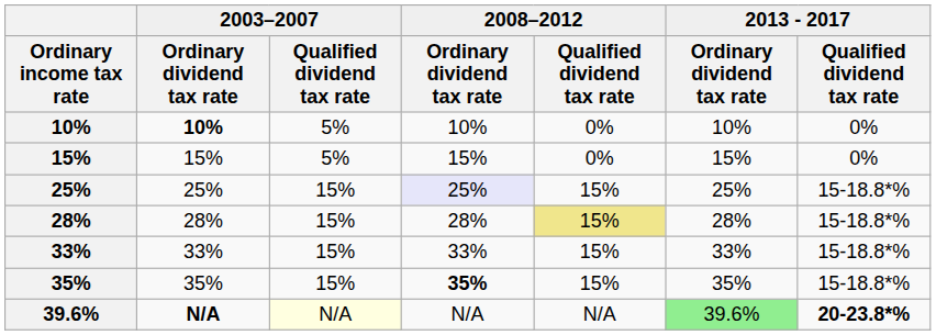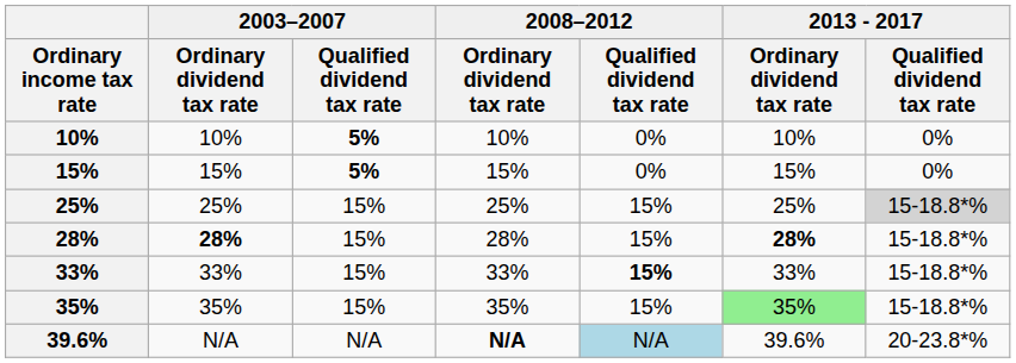row 3 | 2003–2007 / Ordinary dividend tax rate: bold -> normal
row 3 | 2003–2007 / Qualified dividend tax rate: normal -> bold
row 4 | 2003–2007 / Qualified dividend tax rate: normal -> bold
row 5 | 2008–2012 / Ordinary dividend tax rate: lavender background -> no background
row 5 | 2013 - 2017 / Qualified dividend tax rate: no background -> lightgrey background
row 6 | 2003–2007 / Ordinary dividend tax rate: normal -> bold
row 6 | 2008–2012 / Qualified dividend tax rate: khaki background -> no background
row 6 | 2013 - 2017 / Ordinary dividend tax rate: normal -> bold
row 7 | 2008–2012 / Qualified dividend tax rate: normal -> bold
row 8 | 2008–2012 / Ordinary dividend tax rate: bold -> normal
row 8 | 2013 - 2017 / Ordinary dividend tax rate: no background -> lightgreen background
row 9 | 2003–2007 / Ordinary dividend tax rate: bold -> normal
row 9 | 2003–2007 / Qualified dividend tax rate: lightyellow background -> no background
row 9 | 2008–2012 / Ordinary dividend tax rate: normal -> bold
row 9 | 2008–2012 / Qualified dividend tax rate: no background -> lightblue background
row 9 | 2013 - 2017 / Ordinary dividend tax rate: lightgreen background -> no background
row 9 | 2013 - 2017 / Qualified dividend tax rate: bold -> normal
